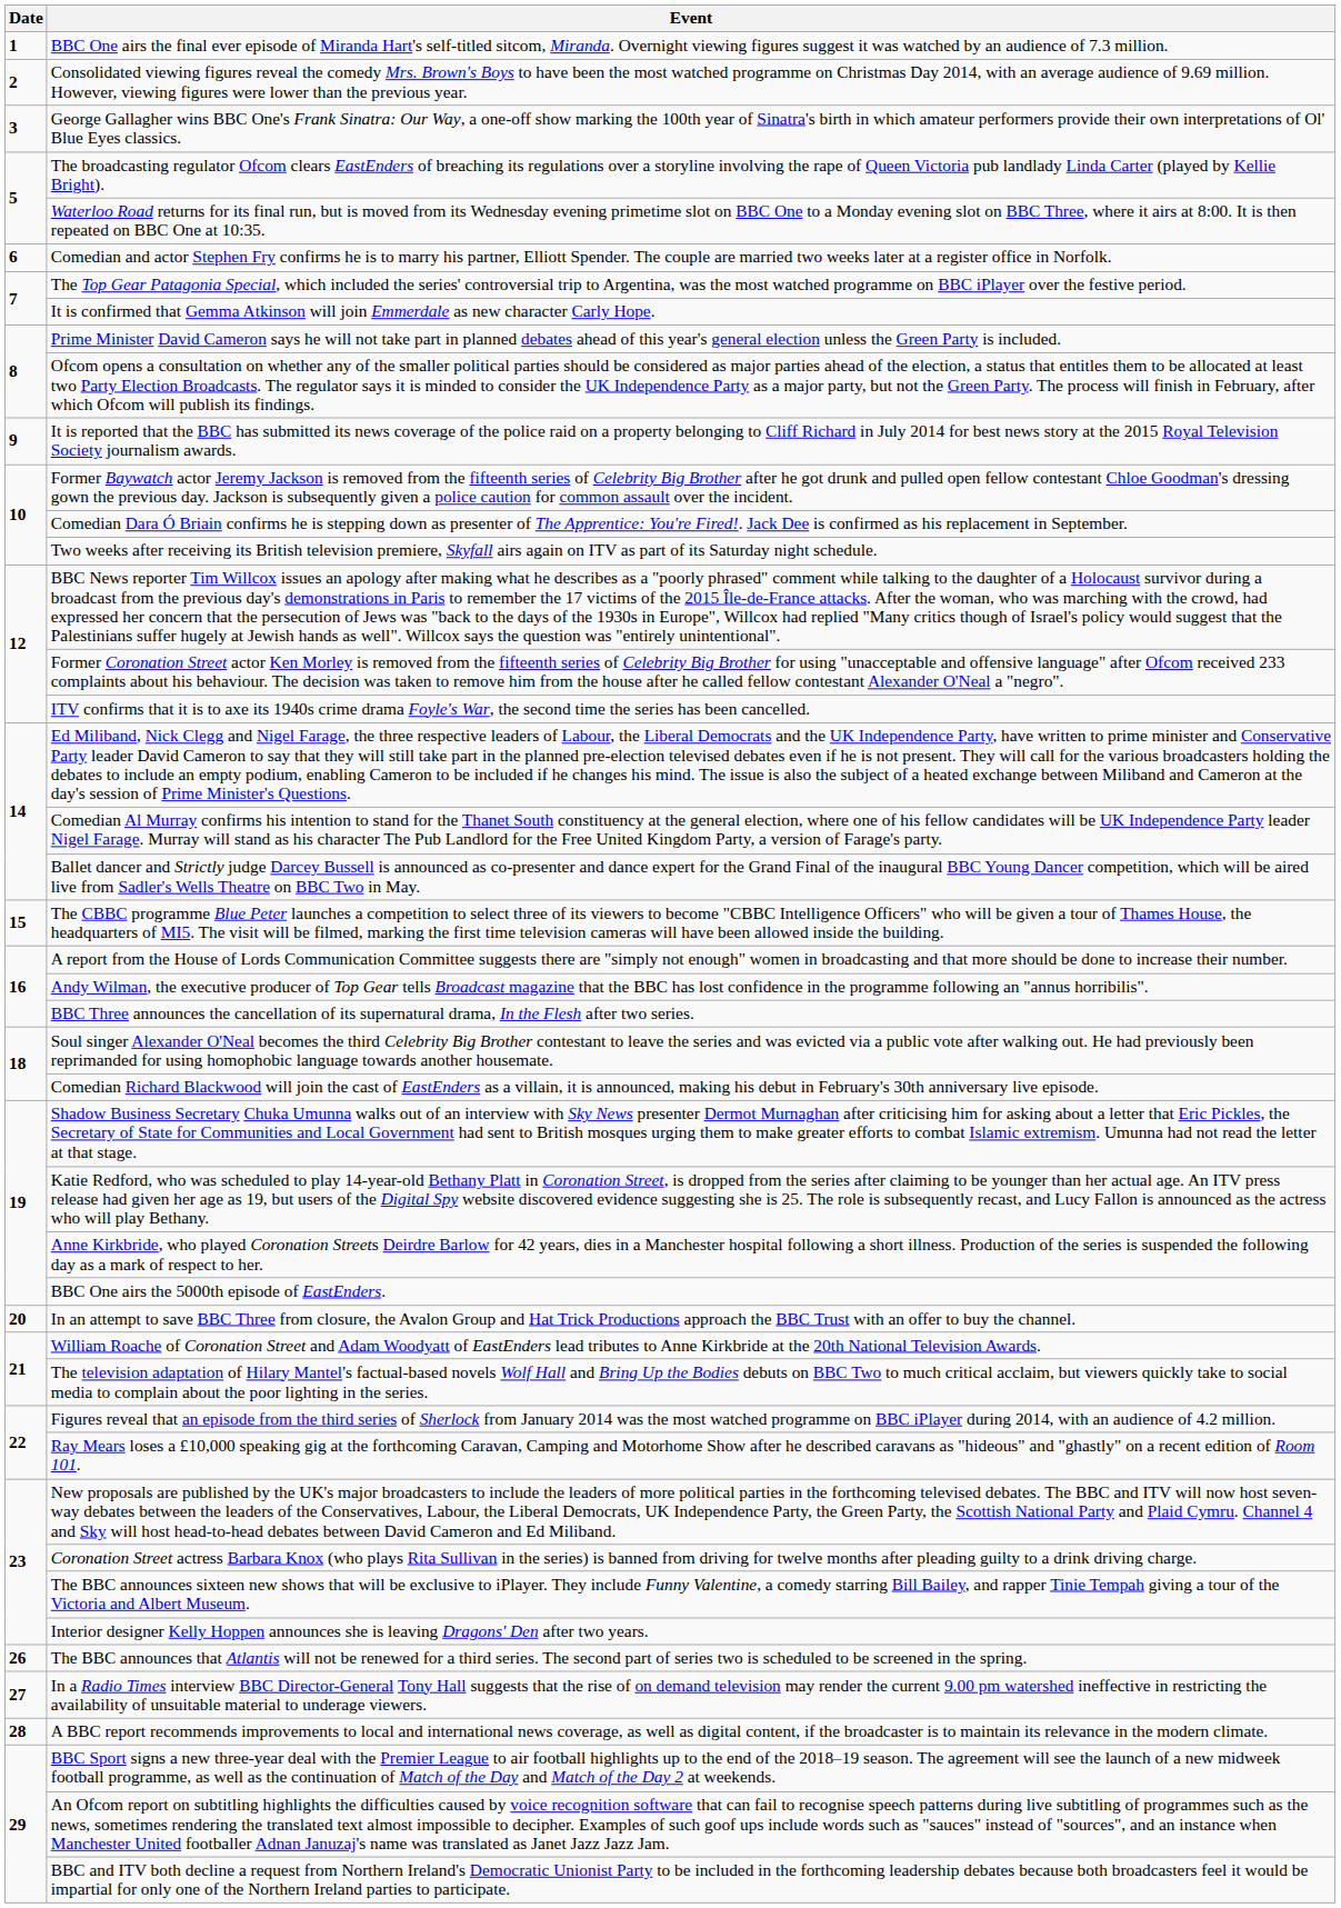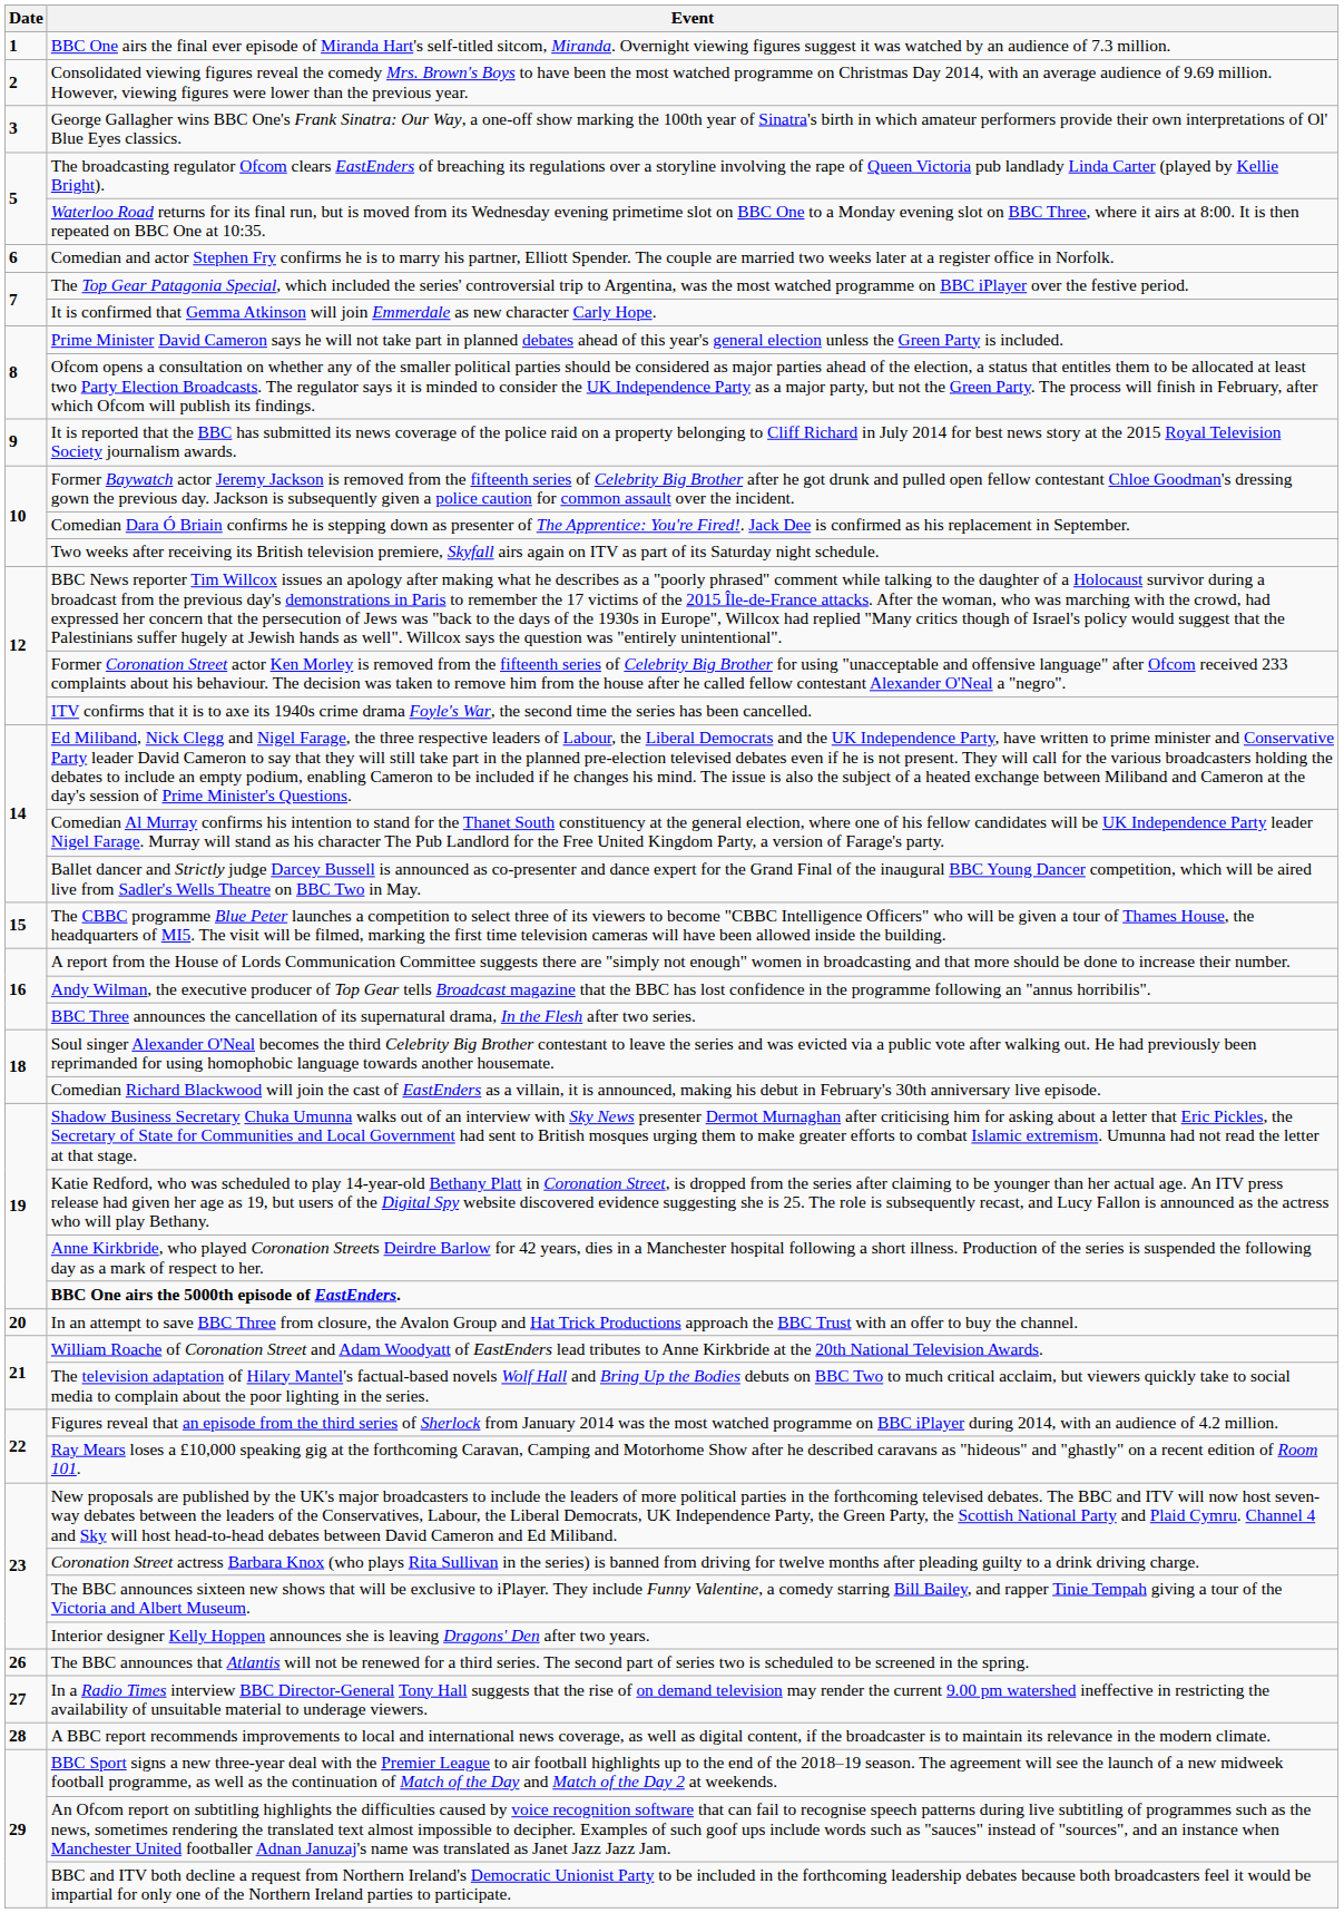BBC One airs the 5000th episode of EastEnders. | Event: normal -> bold
